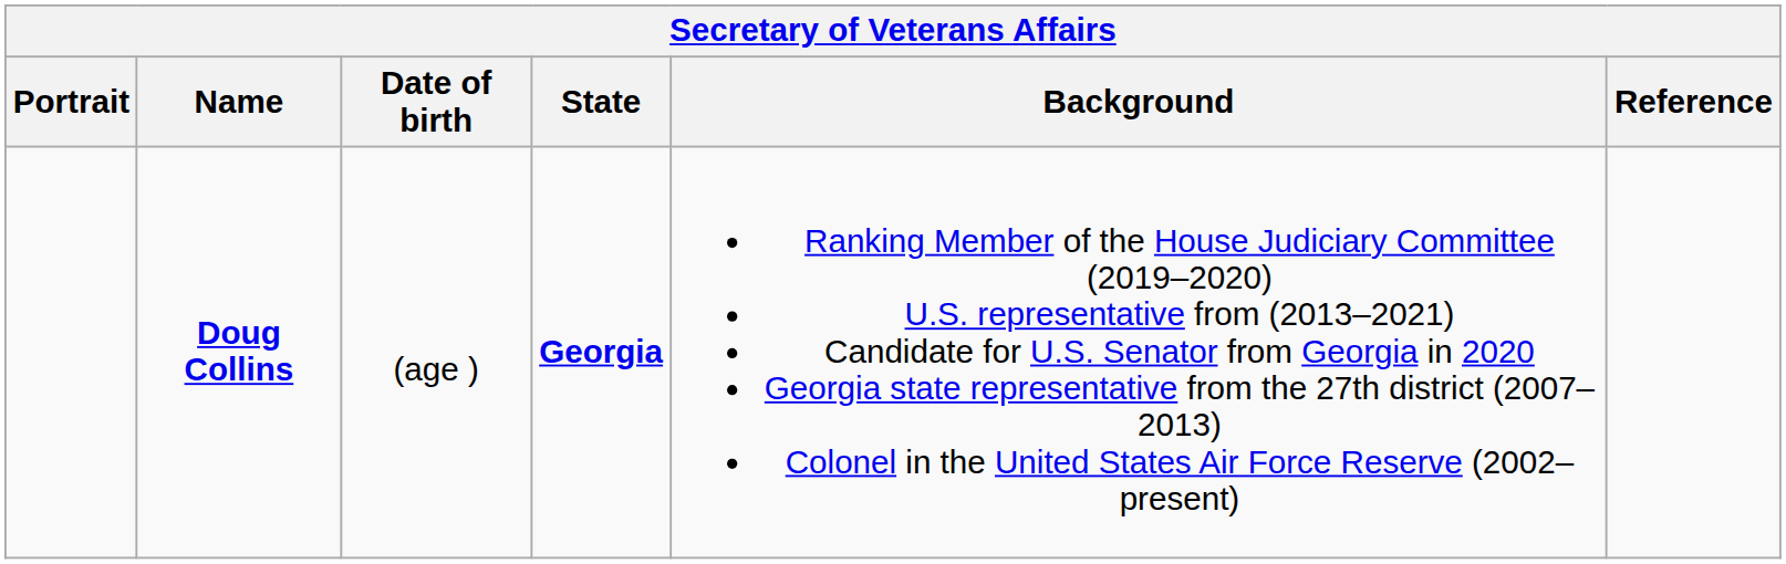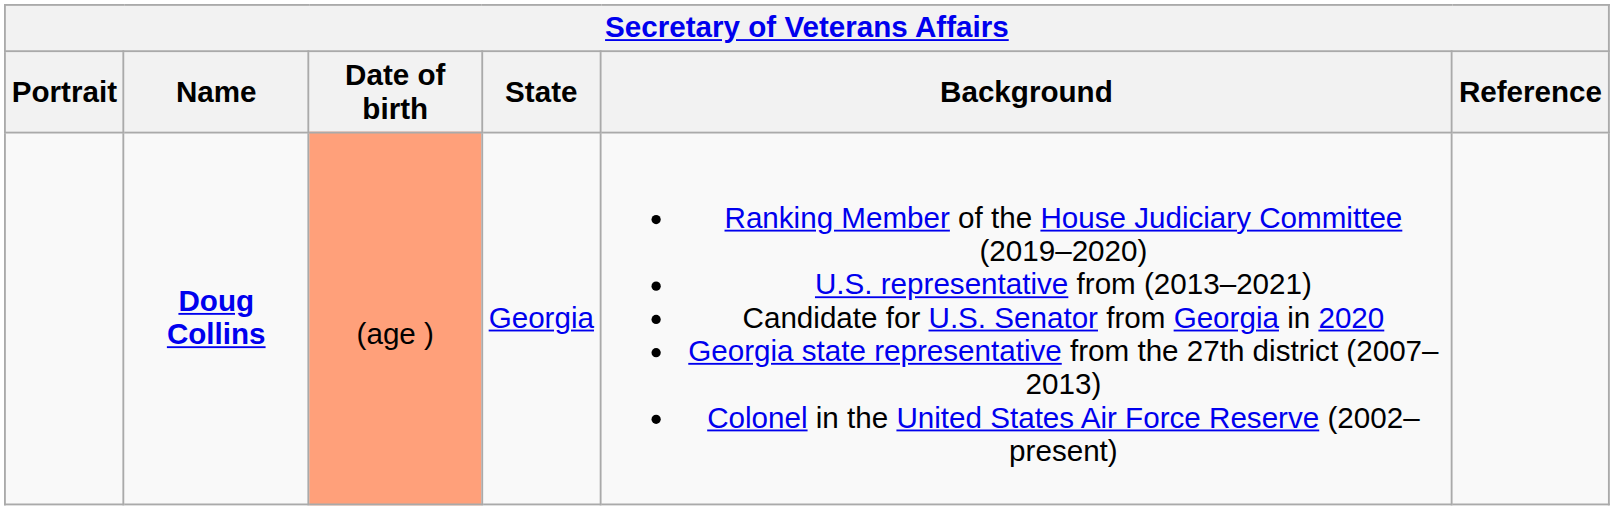Doug Collins | Date of birth: no background -> lightsalmon background
Doug Collins | State: bold -> normal
